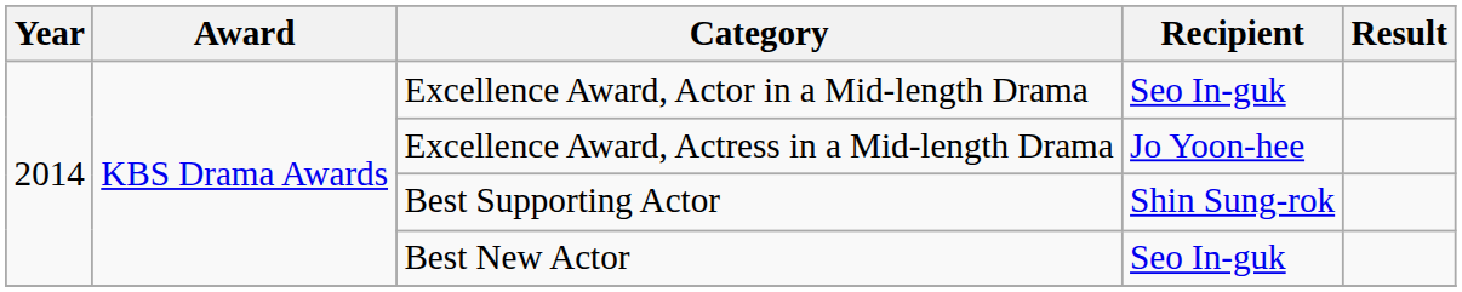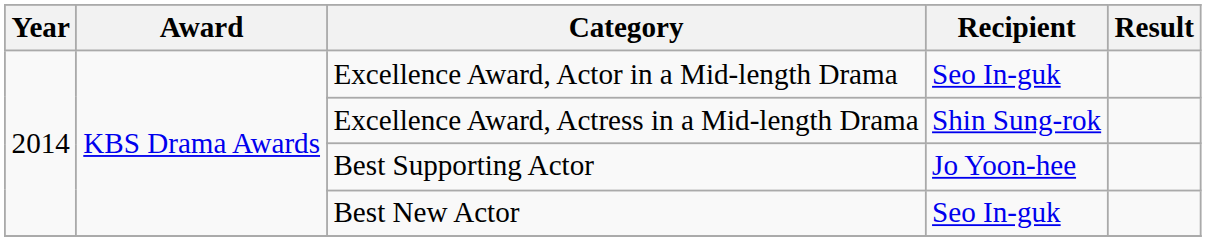Excellence Award, Actress in a Mid-length Drama | Recipient: Jo Yoon-hee -> Shin Sung-rok
Best Supporting Actor | Recipient: Shin Sung-rok -> Jo Yoon-hee
